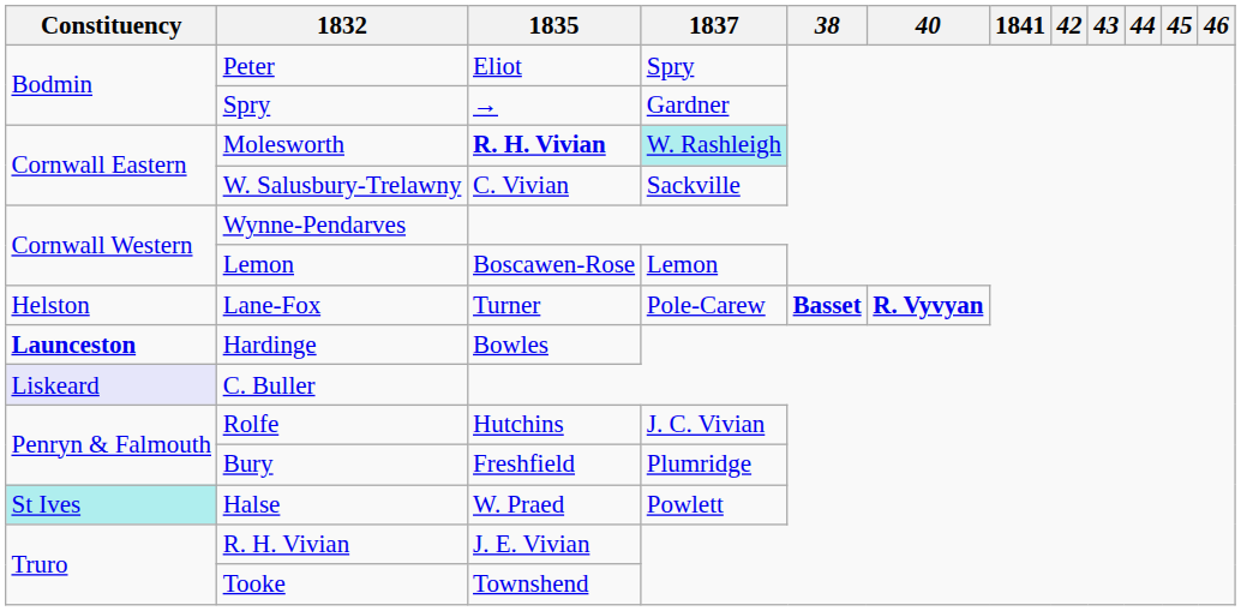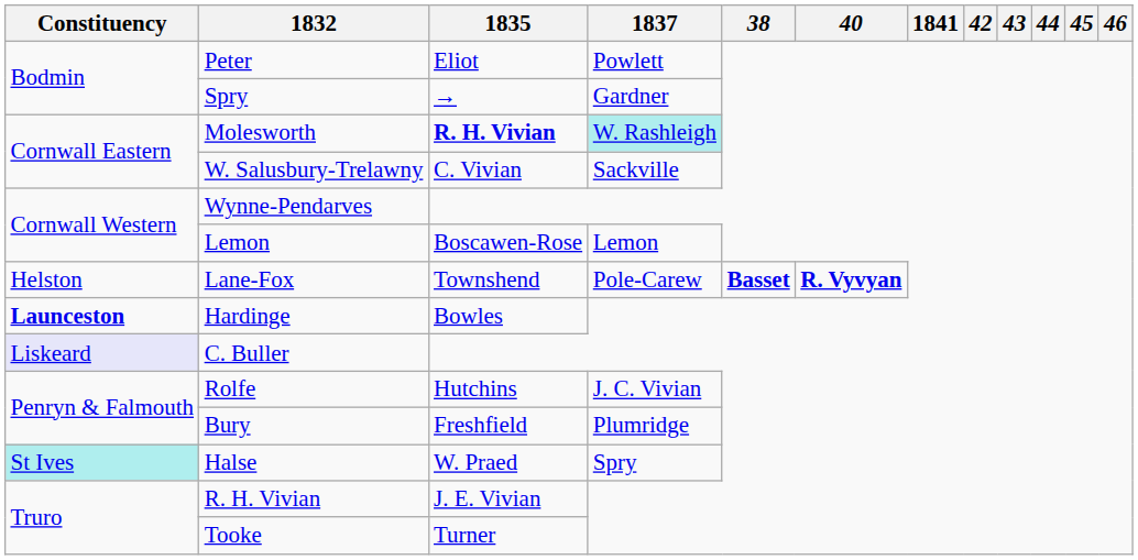Peter | 1837: Spry -> Powlett
Lane-Fox | 1835: Turner -> Townshend
Halse | 1837: Powlett -> Spry
Tooke | 1835: Townshend -> Turner
